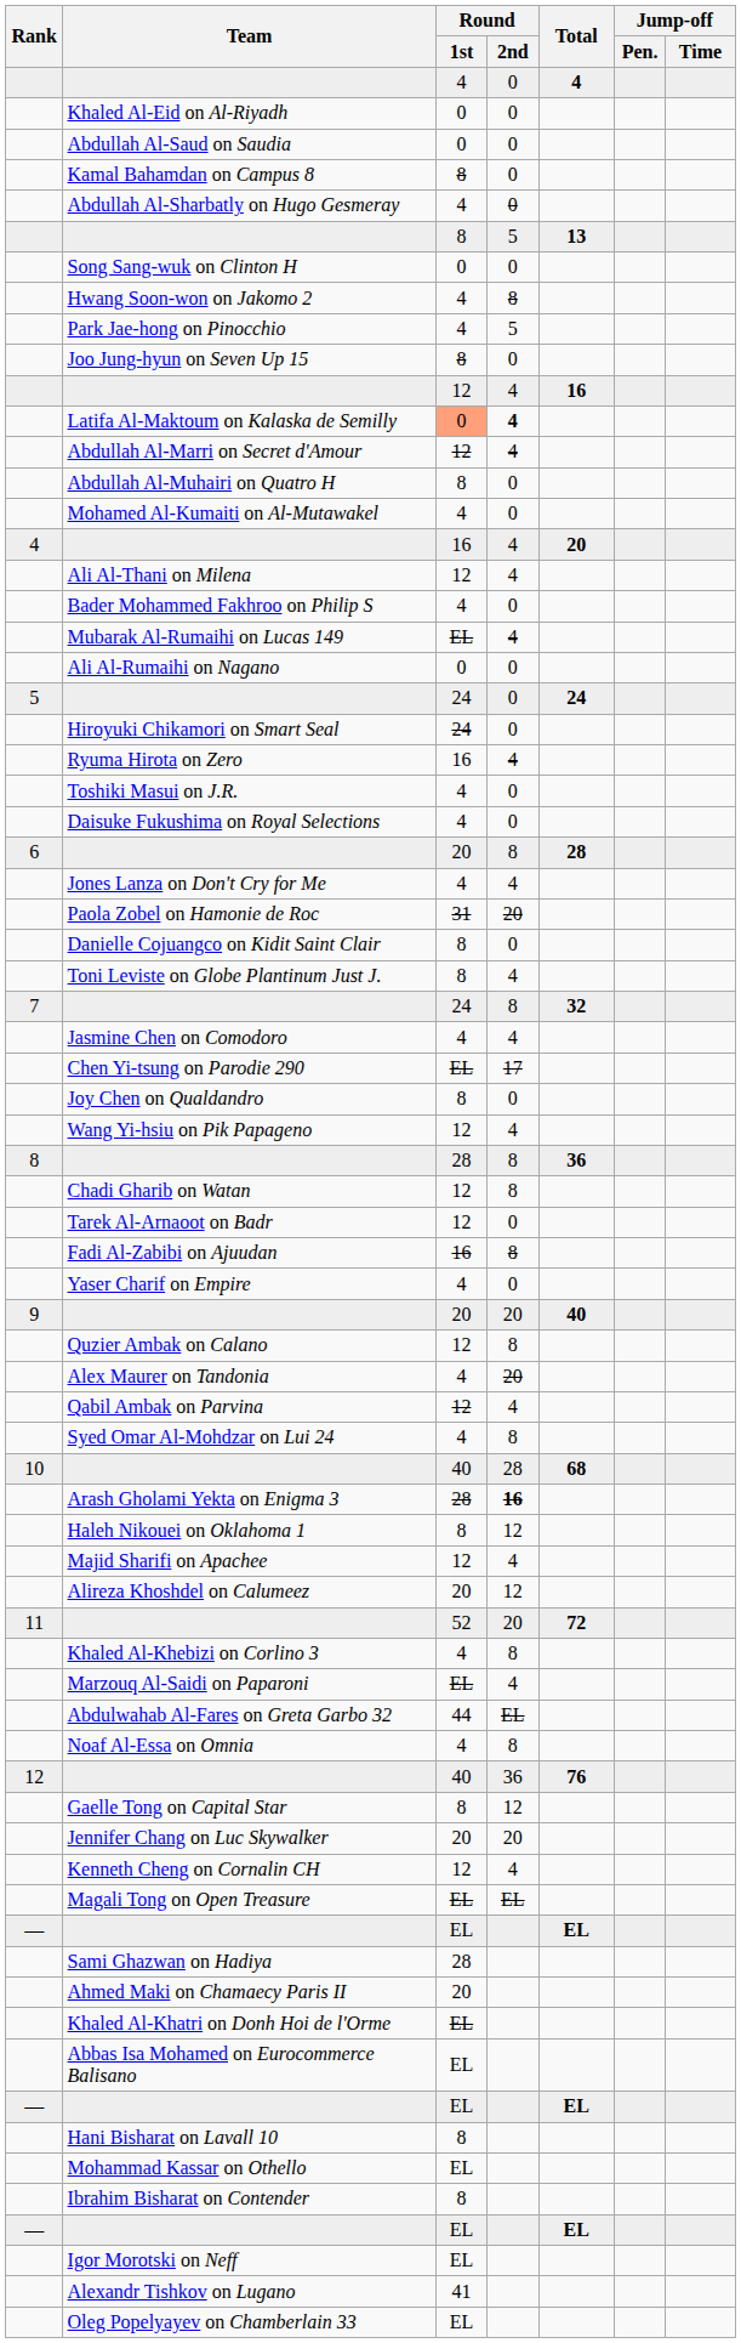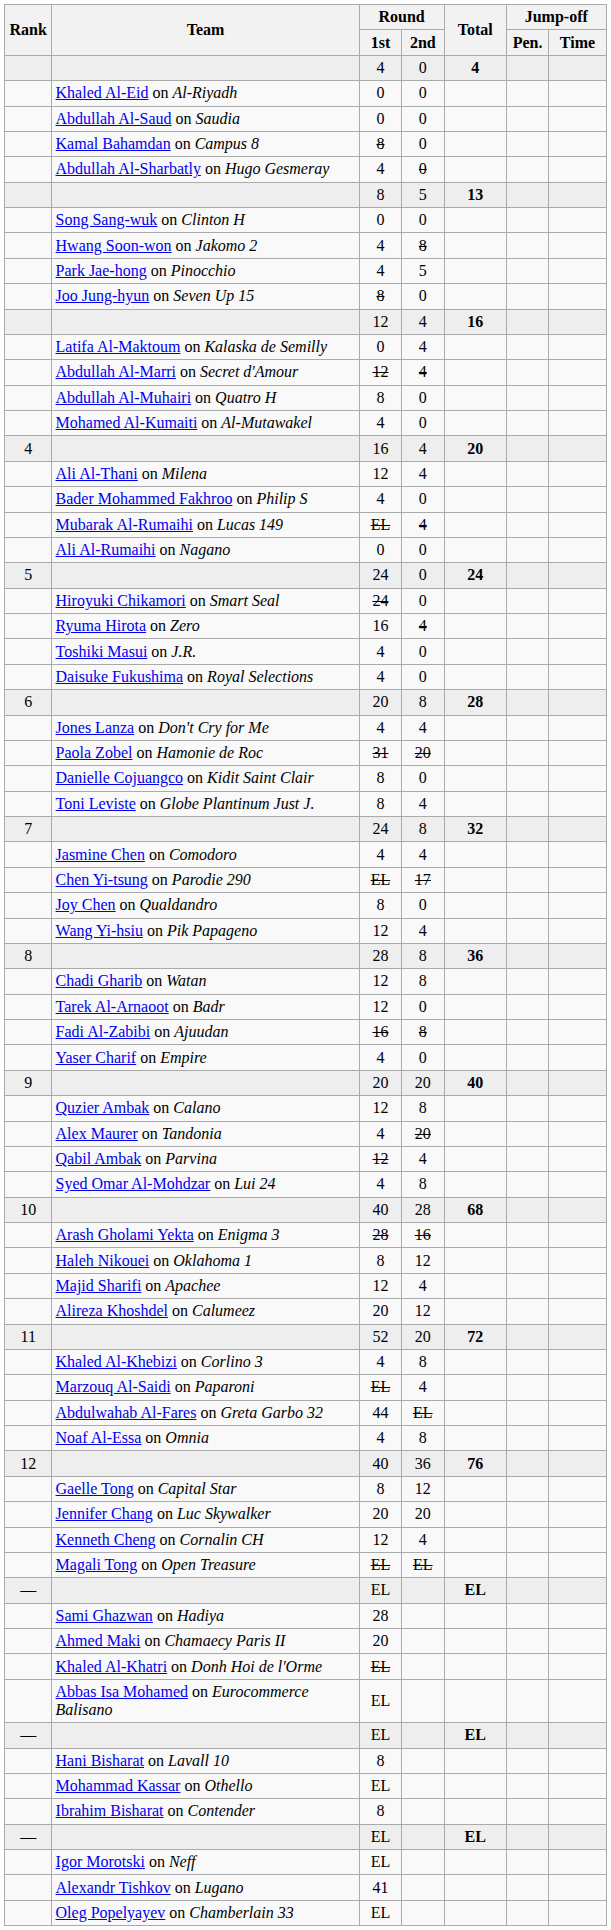Latifa Al-Maktoum on Kalaska de Semilly | Round / 1st: lightsalmon background -> no background
Latifa Al-Maktoum on Kalaska de Semilly | Round / 2nd: bold -> normal
Arash Gholami Yekta on Enigma 3 | Round / 2nd: bold -> normal
